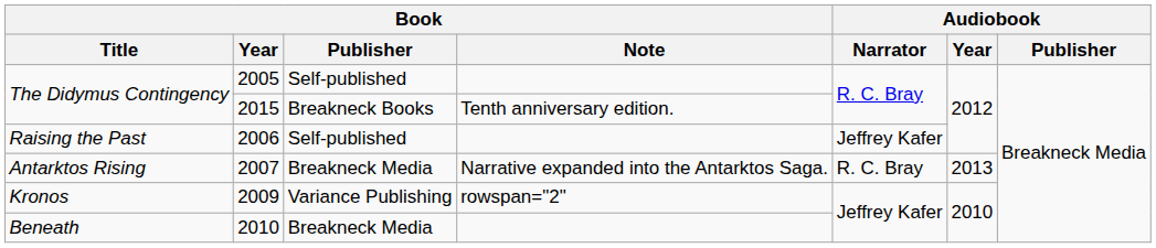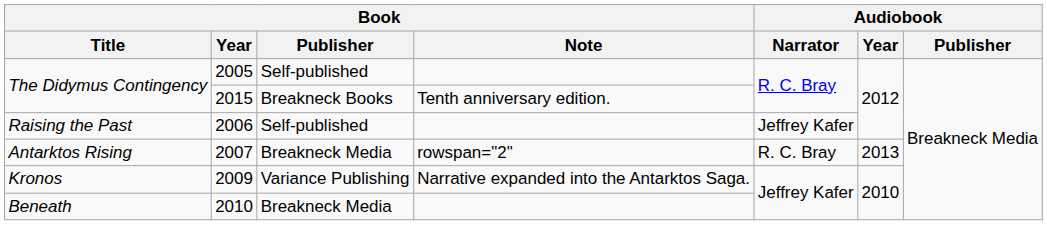2007 | Book / Note: Narrative expanded into the Antarktos Saga. -> rowspan="2"
2009 | Book / Note: rowspan="2" -> Narrative expanded into the Antarktos Saga.
